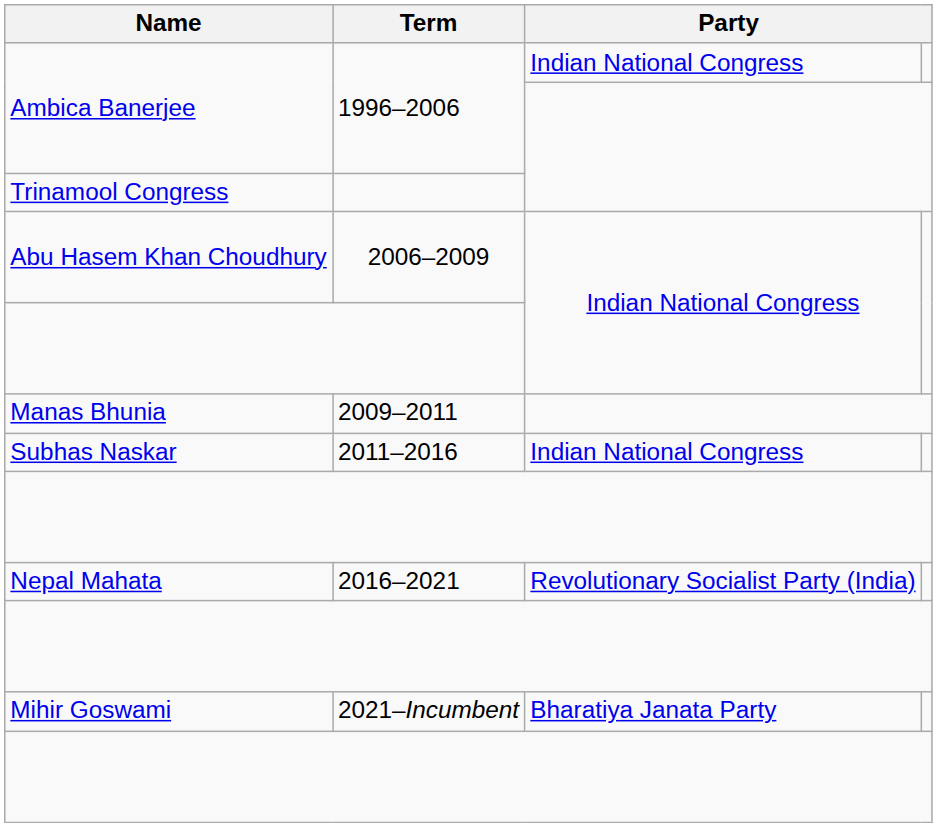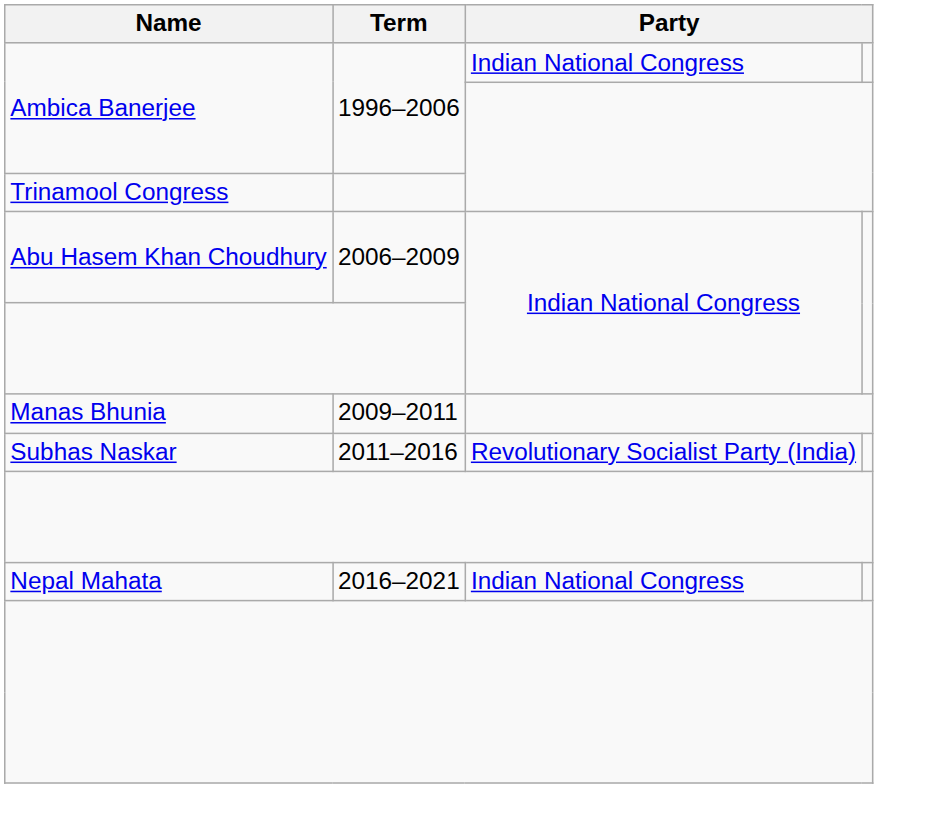Subhas Naskar | column 3: Indian National Congress -> Revolutionary Socialist Party (India)
Nepal Mahata | column 3: Revolutionary Socialist Party (India) -> Indian National Congress
- row: Mihir Goswami | 2021–Incumbent | Bharatiya Janata Party
